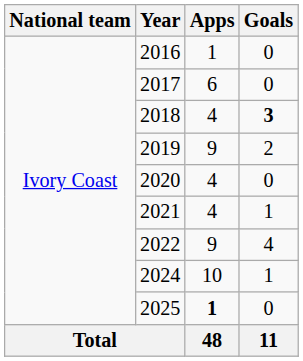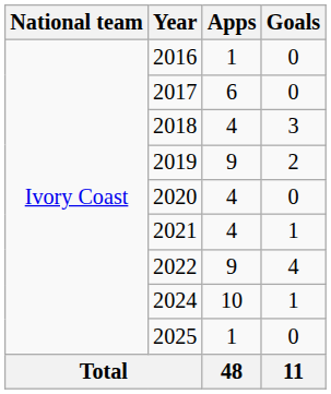2018 | Goals: bold -> normal
2025 | Apps: bold -> normal
